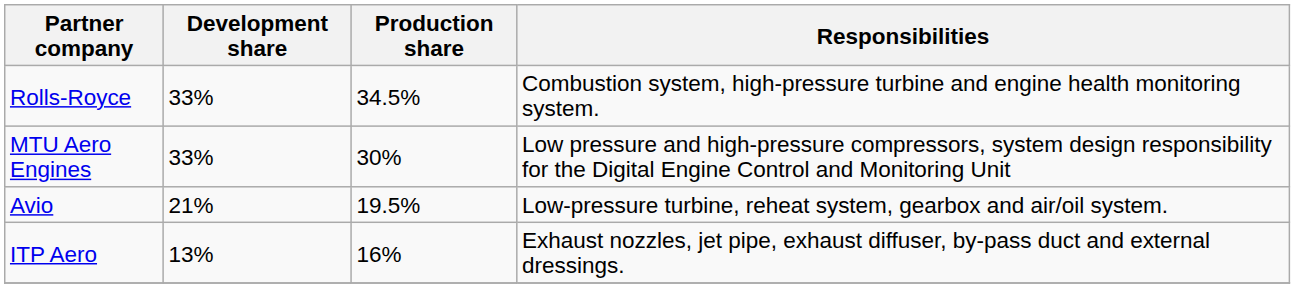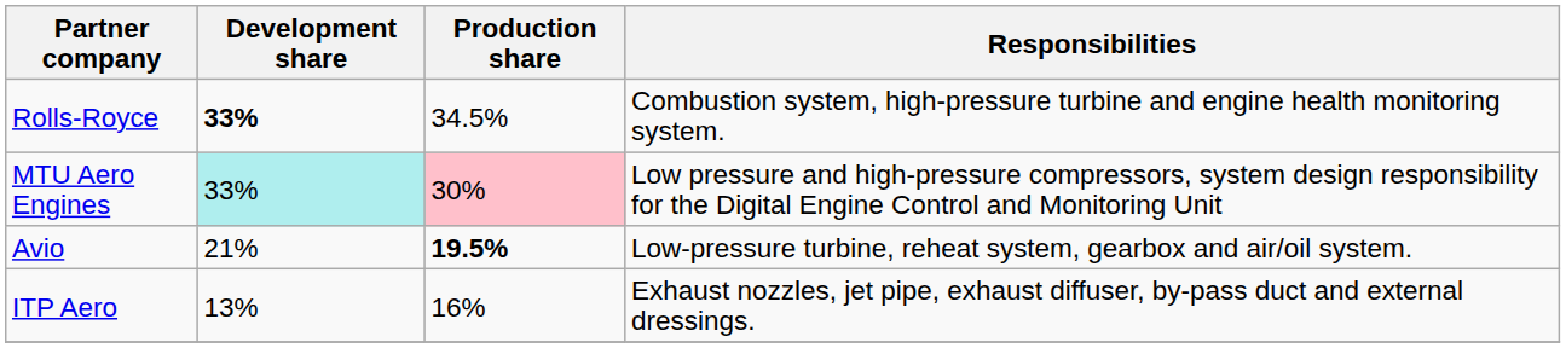Rolls-Royce | Development share: normal -> bold
MTU Aero Engines | Development share: no background -> paleturquoise background
MTU Aero Engines | Production share: no background -> pink background
Avio | Production share: normal -> bold
